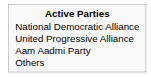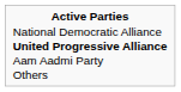row 3 | column 1: normal -> bold
